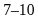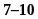row 1 | column 1: normal -> bold
